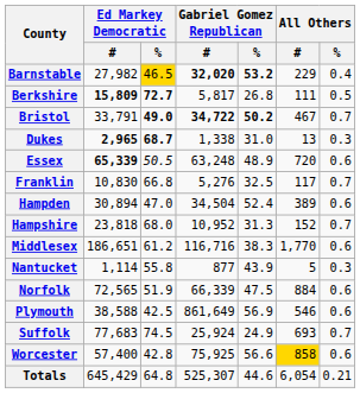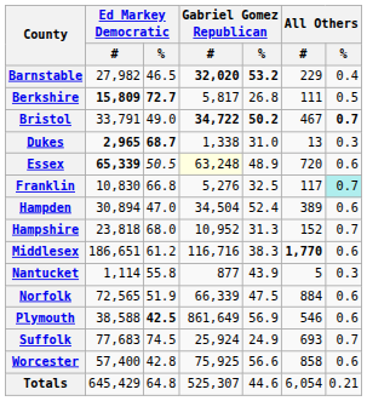Barnstable | Ed Markey Democratic / %: gold background -> no background
Bristol | Ed Markey Democratic / %: bold -> normal
Bristol | All Others / %: normal -> bold
Essex | Gabriel Gomez Republican / #: no background -> lightyellow background
Franklin | All Others / %: no background -> paleturquoise background
Middlesex | All Others / #: normal -> bold
Plymouth | Ed Markey Democratic / %: normal -> bold
Worcester | All Others / #: gold background -> no background
